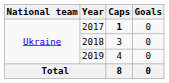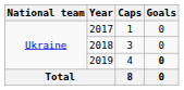2017 | Caps: bold -> normal
2019 | Goals: normal -> bold
